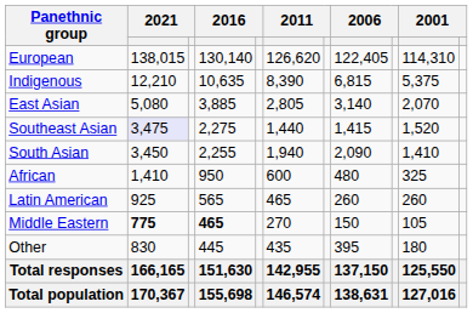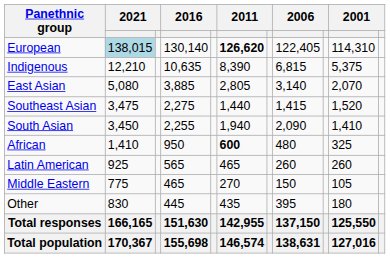European | column 2: no background -> lightblue background
European | column 6: normal -> bold
Southeast Asian | column 2: lavender background -> no background
African | column 6: normal -> bold
Middle Eastern | column 2: bold -> normal
Middle Eastern | column 4: bold -> normal
